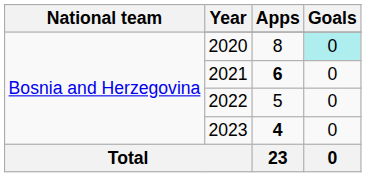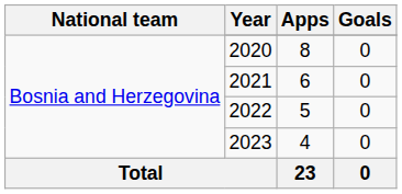2020 | Goals: paleturquoise background -> no background
2021 | Apps: bold -> normal
2023 | Apps: bold -> normal
